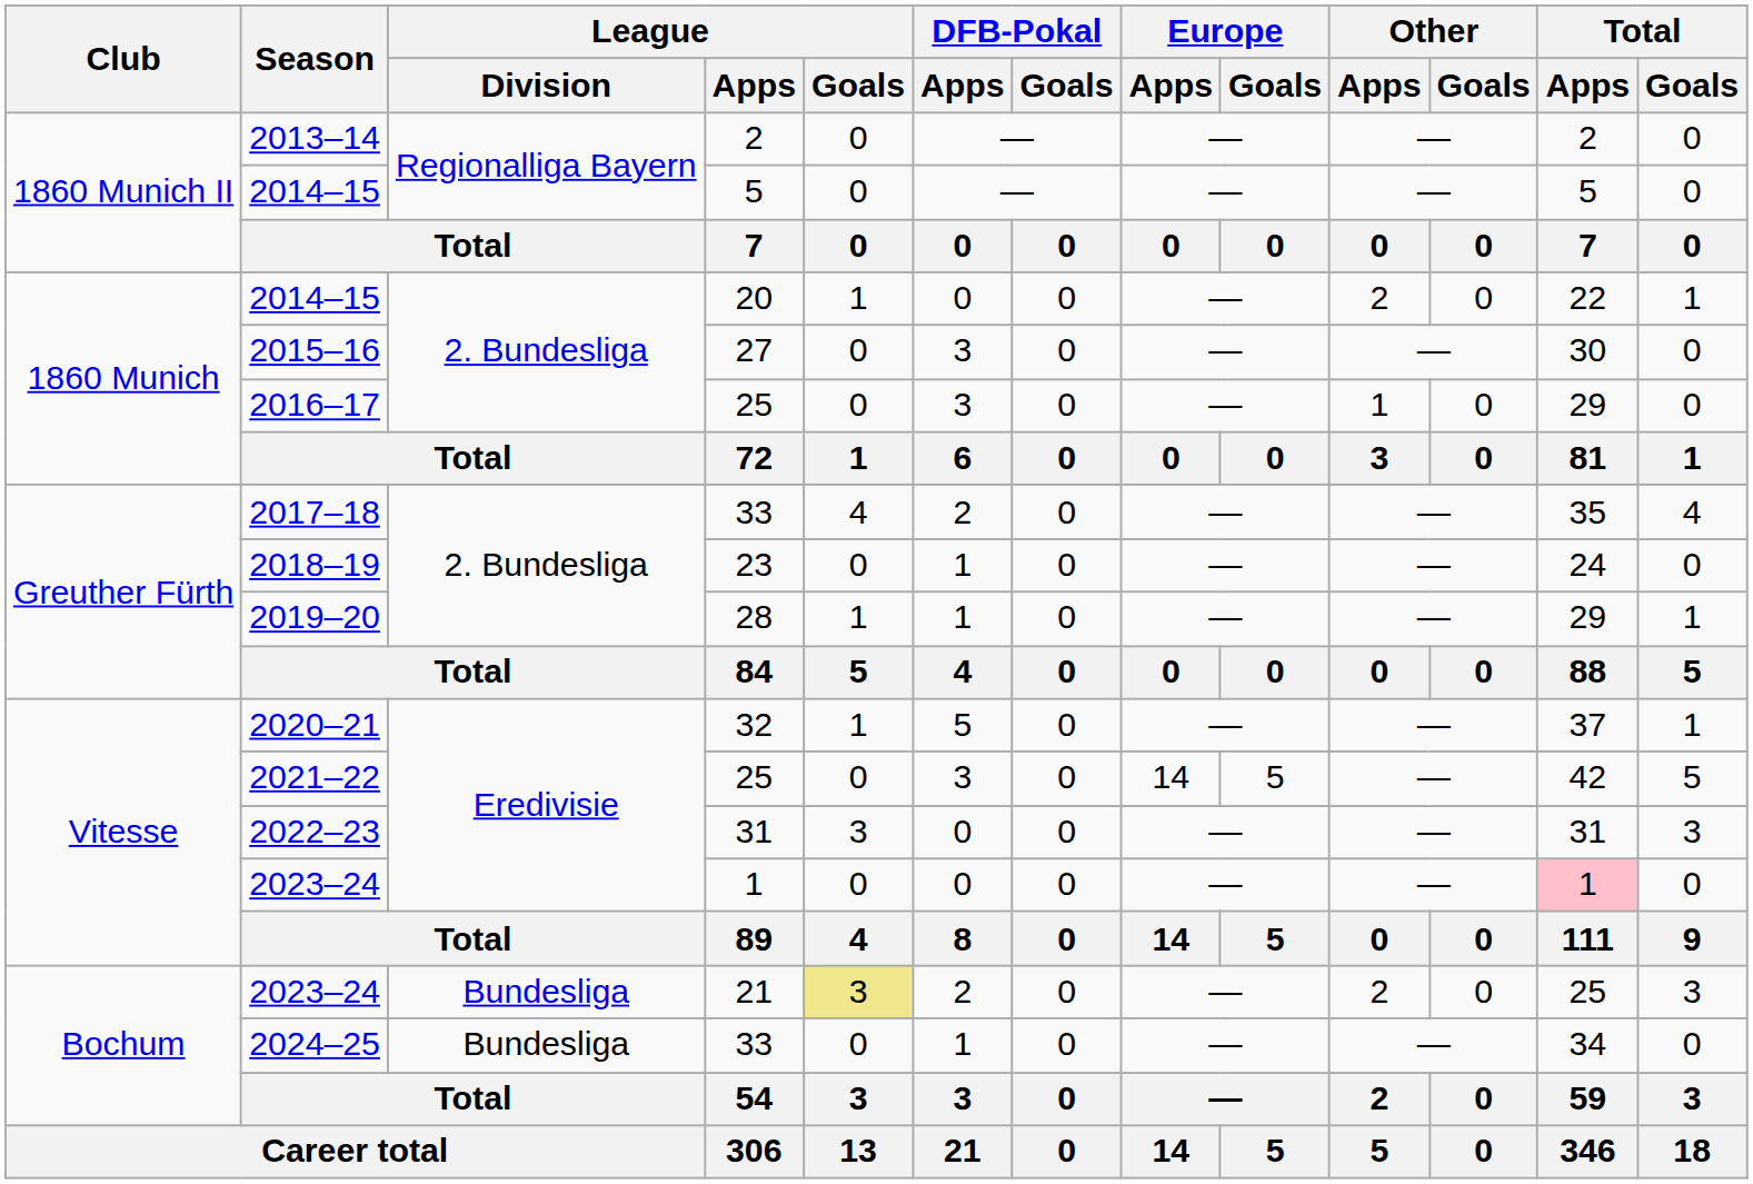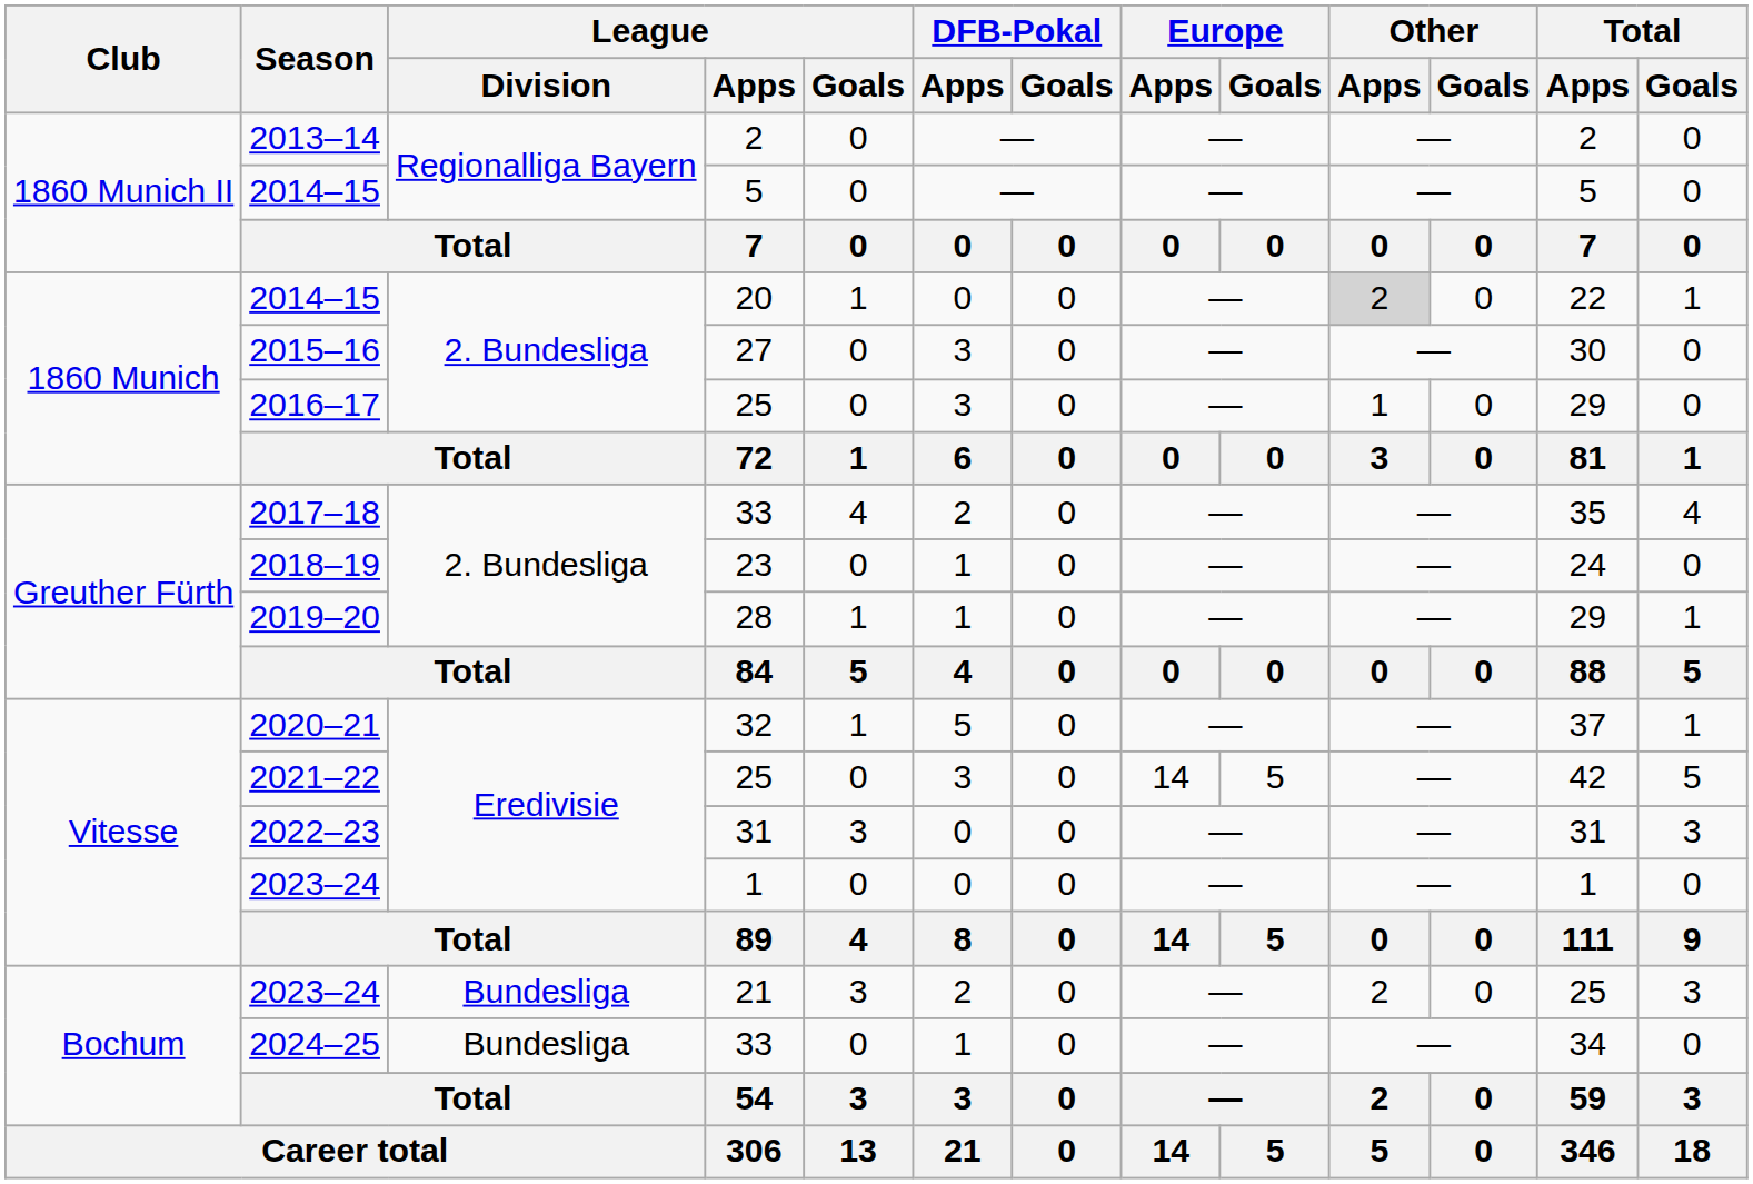2014–15 / 20 | Other / Apps: no background -> lightgrey background
2023–24 / 1 | Total / Apps: pink background -> no background
2023–24 / 21 | League / Goals: khaki background -> no background
